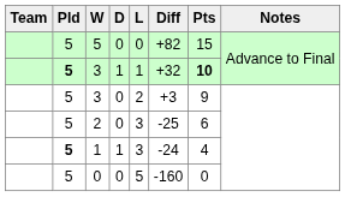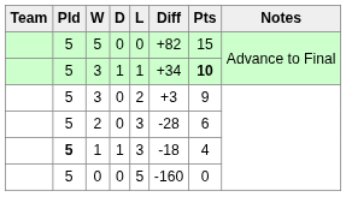row 3 | Pld: bold -> normal
row 3 | Diff: +32 -> +34
row 5 | Diff: -25 -> -28
row 6 | Diff: -24 -> -18
